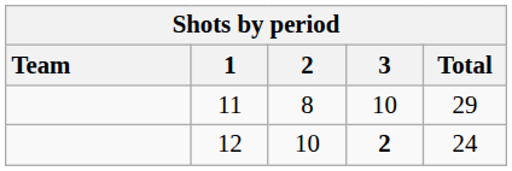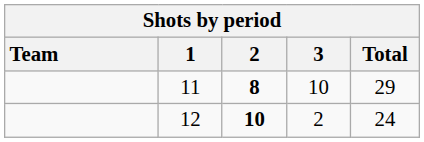11 | 2: normal -> bold
12 | 2: normal -> bold
12 | 3: bold -> normal
